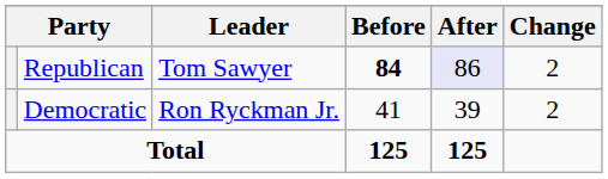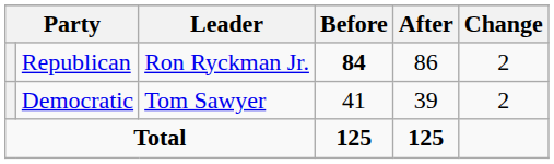Republican | Leader: Tom Sawyer -> Ron Ryckman Jr.
Republican | After: lavender background -> no background
Democratic | Leader: Ron Ryckman Jr. -> Tom Sawyer
